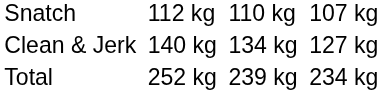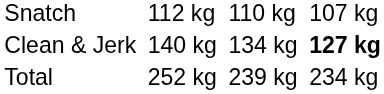Clean & Jerk | column 4: normal -> bold
